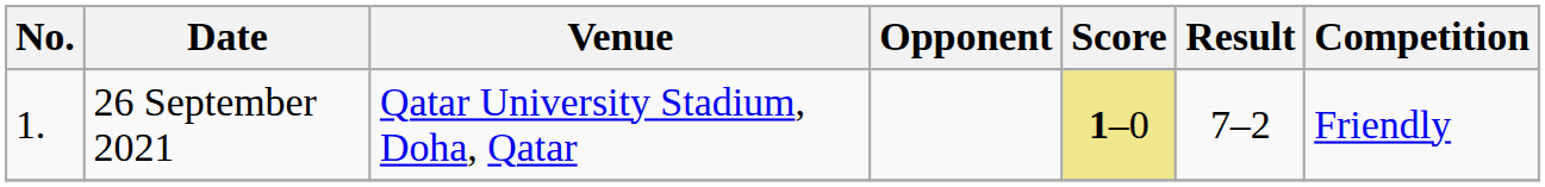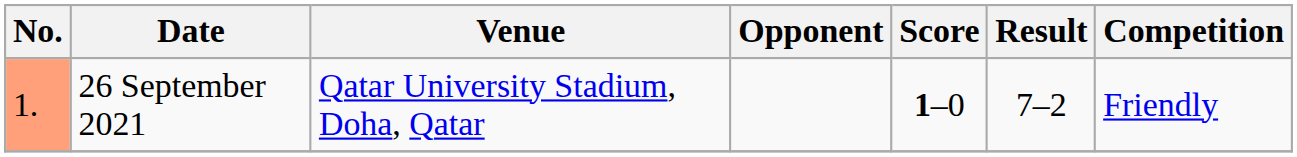26 September 2021 | No.: no background -> lightsalmon background
26 September 2021 | Score: khaki background -> no background
